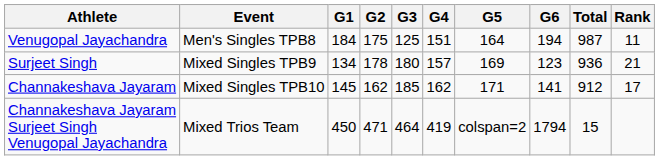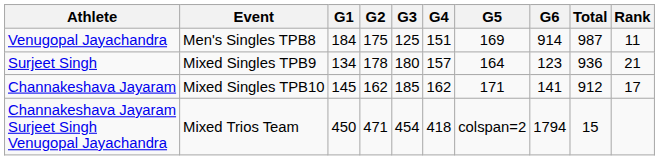Venugopal Jayachandra | G5: 164 -> 169
Venugopal Jayachandra | G6: 194 -> 914
Surjeet Singh | G5: 169 -> 164
Channakeshava Jayaram Surjeet Singh Venugopal Jayachandra | G3: 464 -> 454
Channakeshava Jayaram Surjeet Singh Venugopal Jayachandra | G4: 419 -> 418
